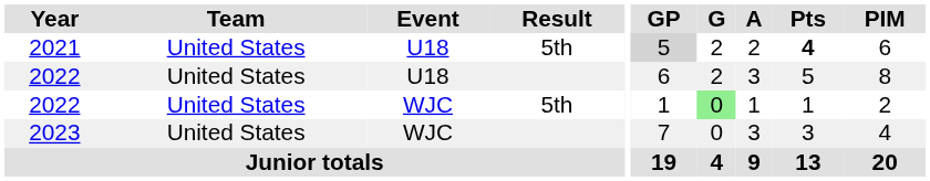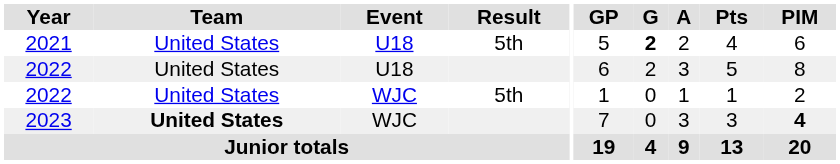2021 | GP: lightgrey background -> no background
2021 | G: normal -> bold
2021 | Pts: bold -> normal
2022 / WJC | G: lightgreen background -> no background
2023 | Team: normal -> bold
2023 | PIM: normal -> bold
